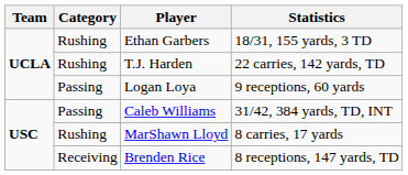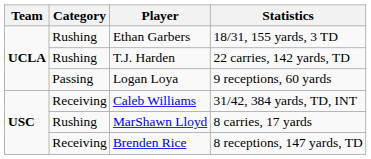Caleb Williams | Category: Passing -> Receiving
